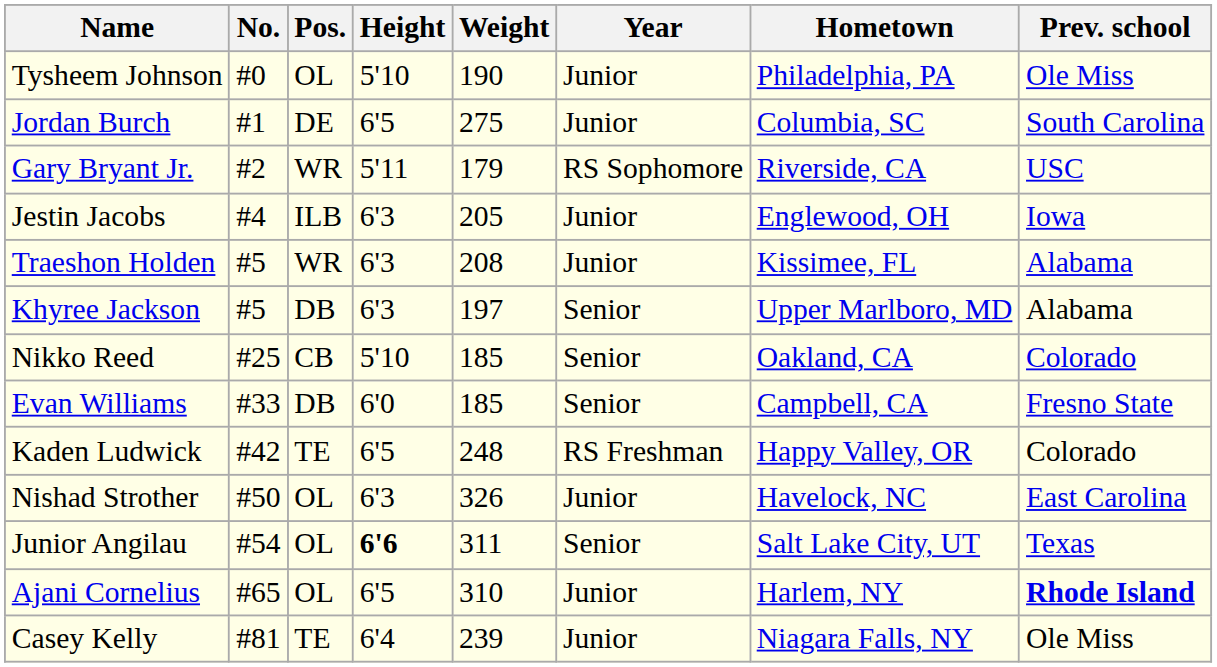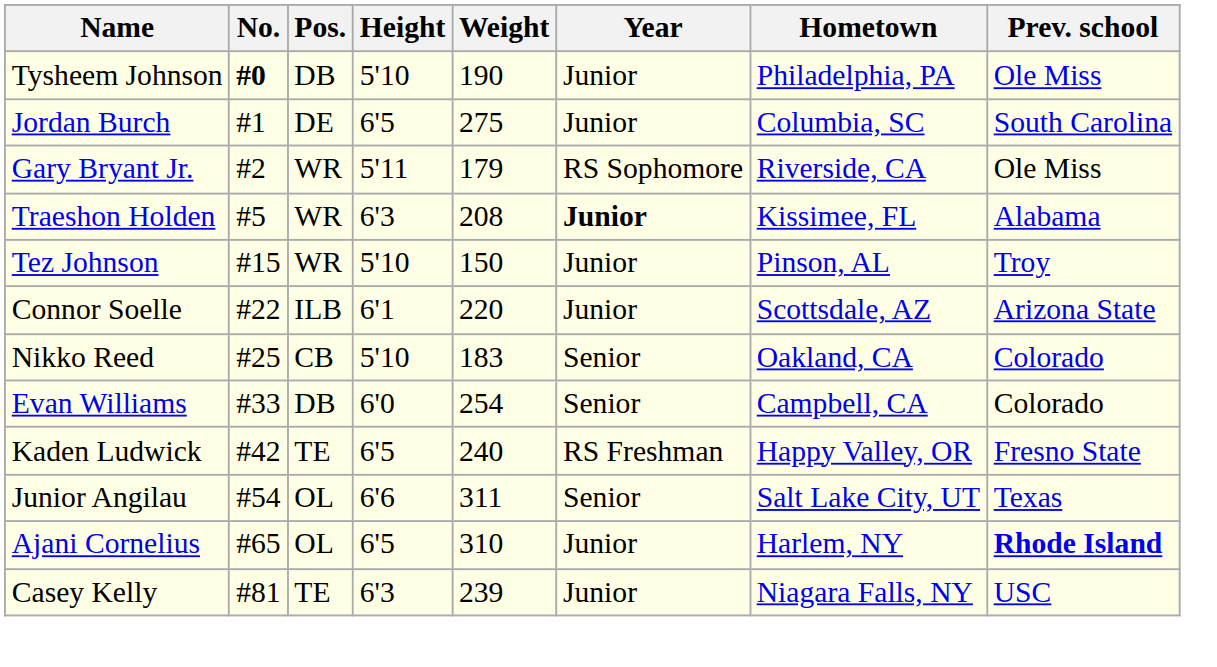Tysheem Johnson | No.: normal -> bold
Tysheem Johnson | Pos.: OL -> DB
Gary Bryant Jr. | Prev. school: USC -> Ole Miss
- row: Jestin Jacobs | #4 | ILB | 6'3 | 205 | Junior | Englewood, OH | Iowa
Traeshon Holden | Year: normal -> bold
- row: Khyree Jackson | #5 | DB | 6'3 | 197 | Senior | Upper Marlboro, MD | Alabama
+ row: Tez Johnson | #15 | WR | 5'10 | 150 | Junior | Pinson, AL | Troy
+ row: Connor Soelle | #22 | ILB | 6'1 | 220 | Junior | Scottsdale, AZ | Arizona State
Nikko Reed | Weight: 185 -> 183
Evan Williams | Weight: 185 -> 254
Evan Williams | Prev. school: Fresno State -> Colorado
Kaden Ludwick | Weight: 248 -> 240
Kaden Ludwick | Prev. school: Colorado -> Fresno State
- row: Nishad Strother | #50 | OL | 6'3 | 326 | Junior | Havelock, NC | East Carolina
Junior Angilau | Height: bold -> normal
Casey Kelly | Height: 6'4 -> 6'3
Casey Kelly | Prev. school: Ole Miss -> USC
